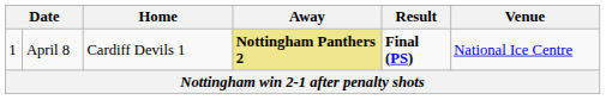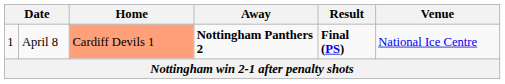April 8 | Home: no background -> lightsalmon background
April 8 | Away: khaki background -> no background
